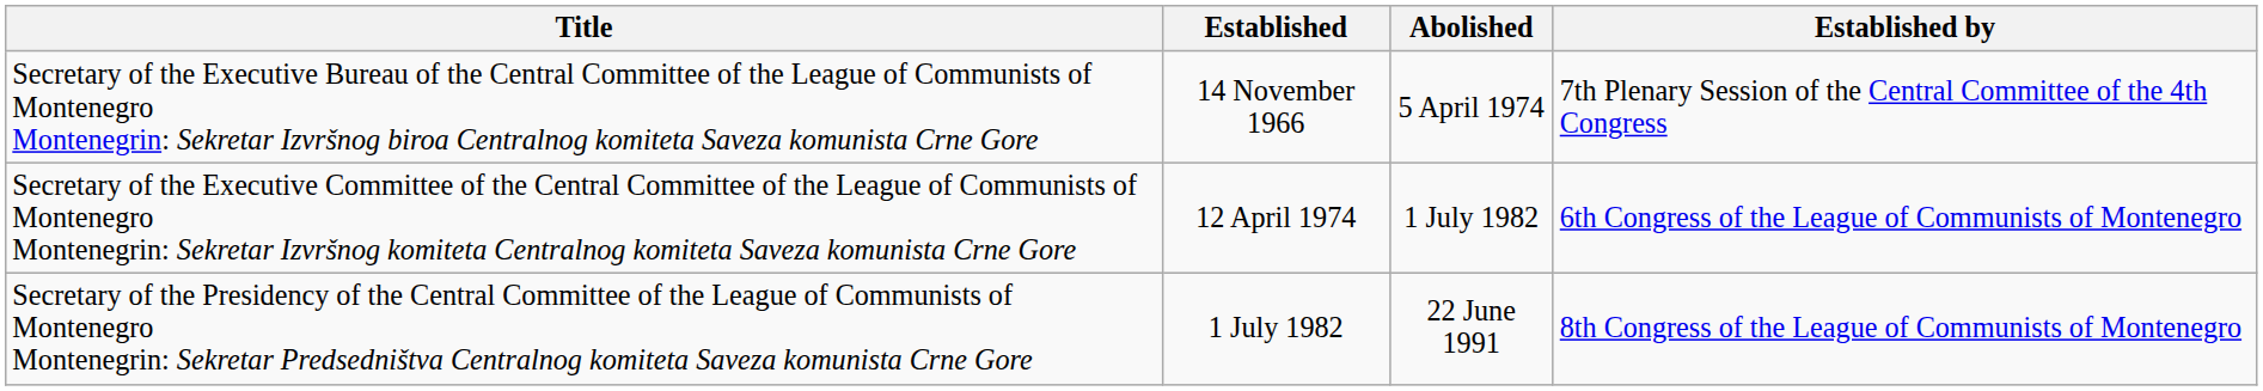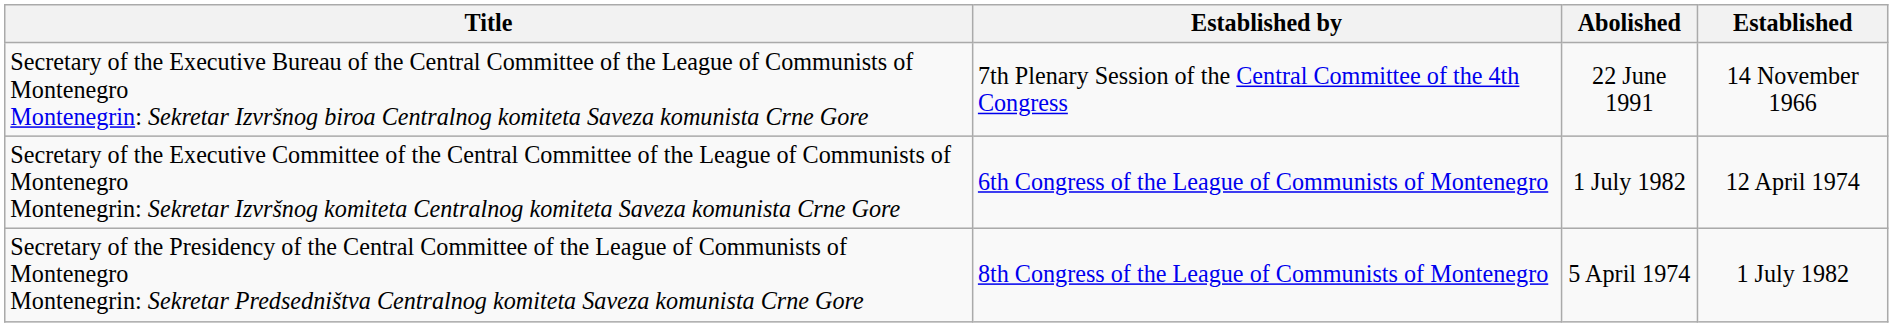columns swapped: Established <-> Established by
row 2 | Abolished: 5 April 1974 -> 22 June 1991
row 4 | Abolished: 22 June 1991 -> 5 April 1974
